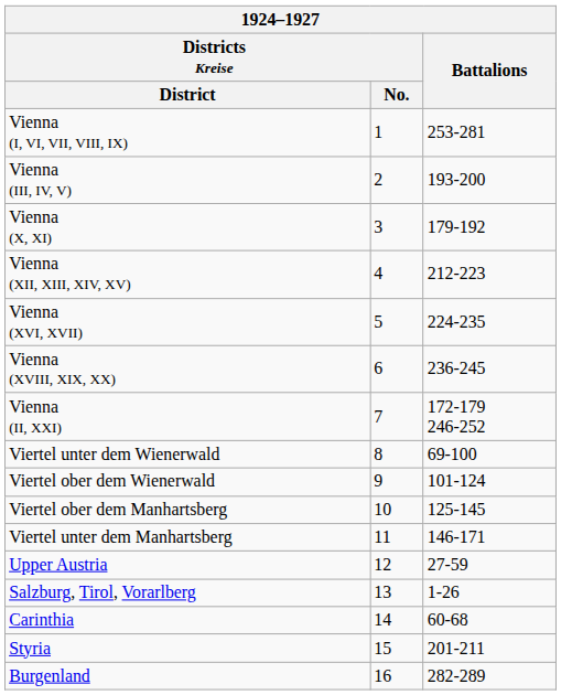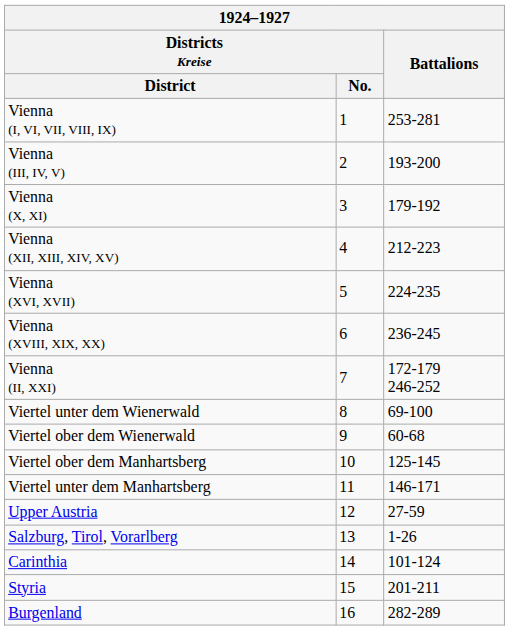Viertel ober dem Wienerwald | Battalions: 101-124 -> 60-68
Carinthia | Battalions: 60-68 -> 101-124
